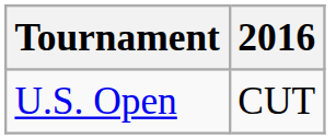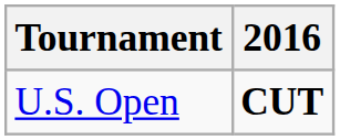U.S. Open | 2016: normal -> bold
